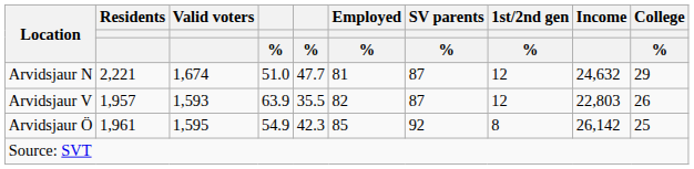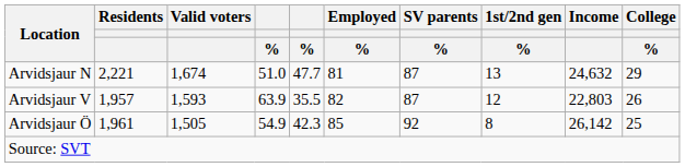Arvidsjaur N | 1st/2nd gen / %: 12 -> 13
Arvidsjaur Ö | Valid voters: 1,595 -> 1,505
